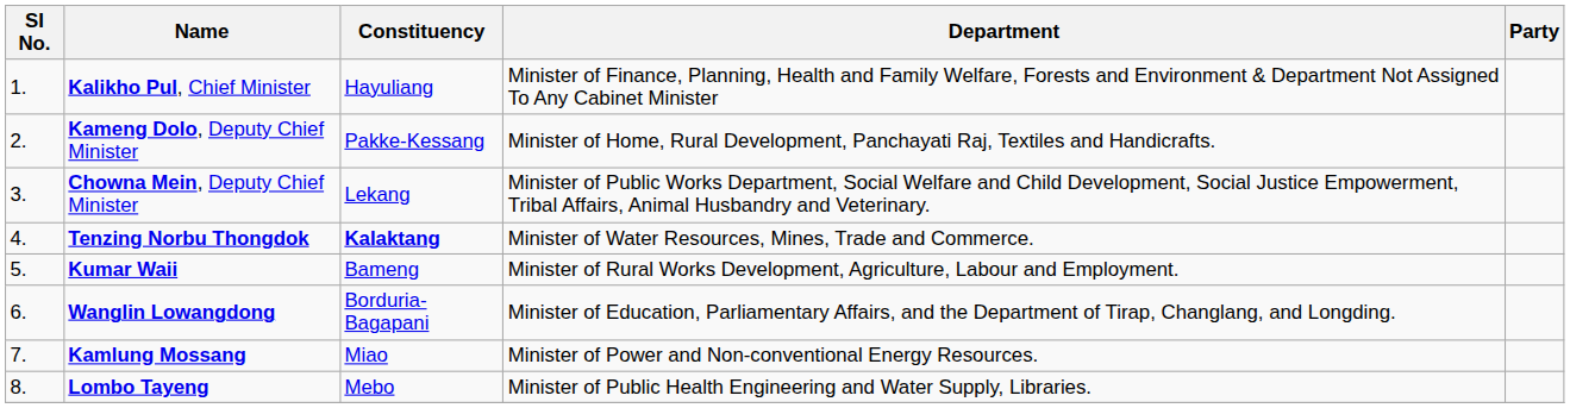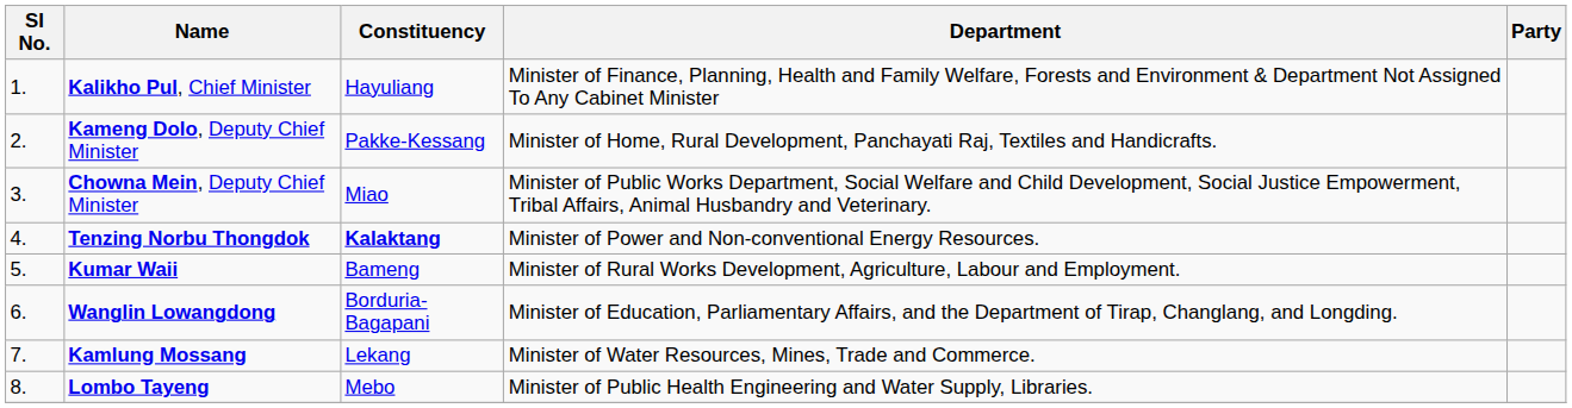Chowna Mein, Deputy Chief Minister | Constituency: Lekang -> Miao
Tenzing Norbu Thongdok | Department: Minister of Water Resources, Mines, Trade and Commerce. -> Minister of Power and Non-conventional Energy Resources.
Kamlung Mossang | Constituency: Miao -> Lekang
Kamlung Mossang | Department: Minister of Power and Non-conventional Energy Resources. -> Minister of Water Resources, Mines, Trade and Commerce.
